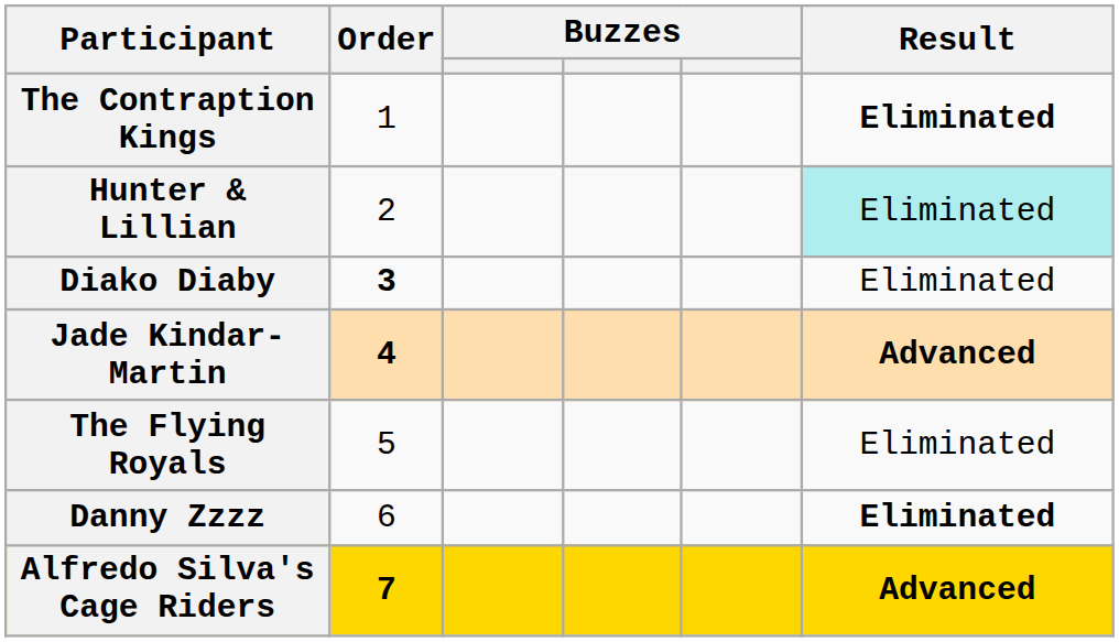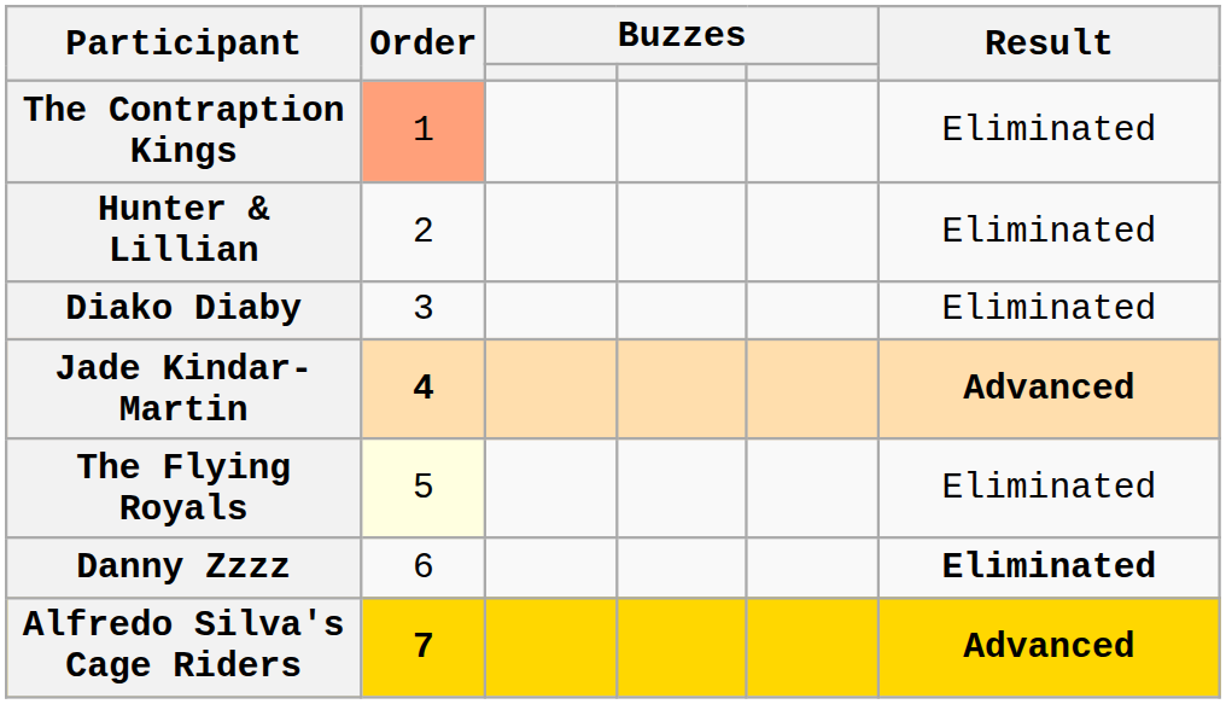The Contraption Kings | Order: no background -> lightsalmon background
The Contraption Kings | Result: bold -> normal
Hunter & Lillian | Result: paleturquoise background -> no background
Diako Diaby | Order: bold -> normal
The Flying Royals | Order: no background -> lightyellow background
